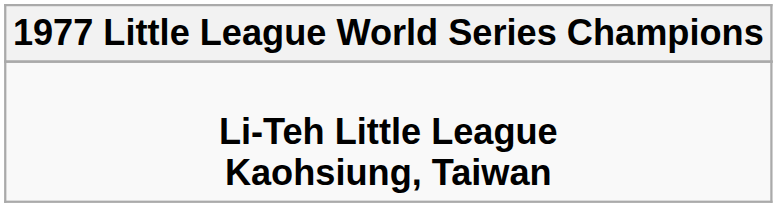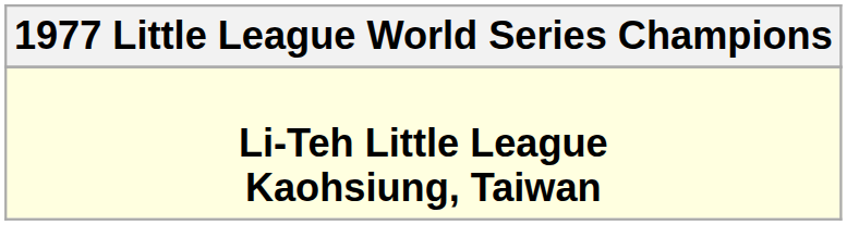row 2 | column 1: no background -> lightyellow background
